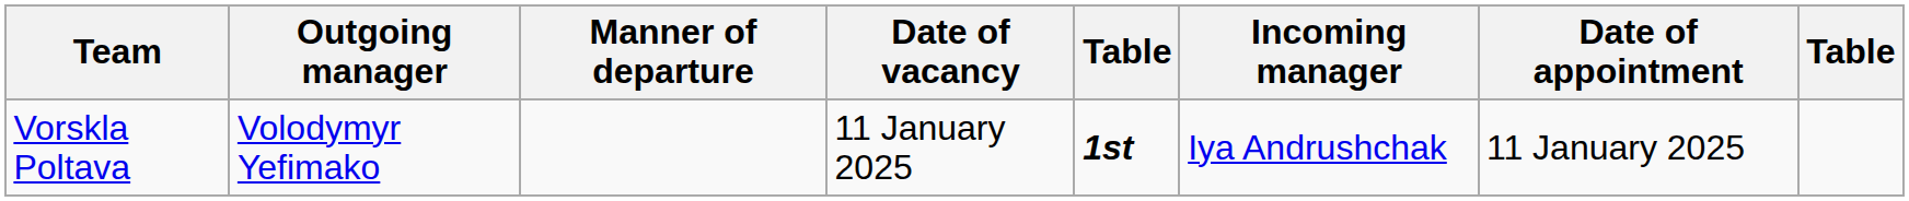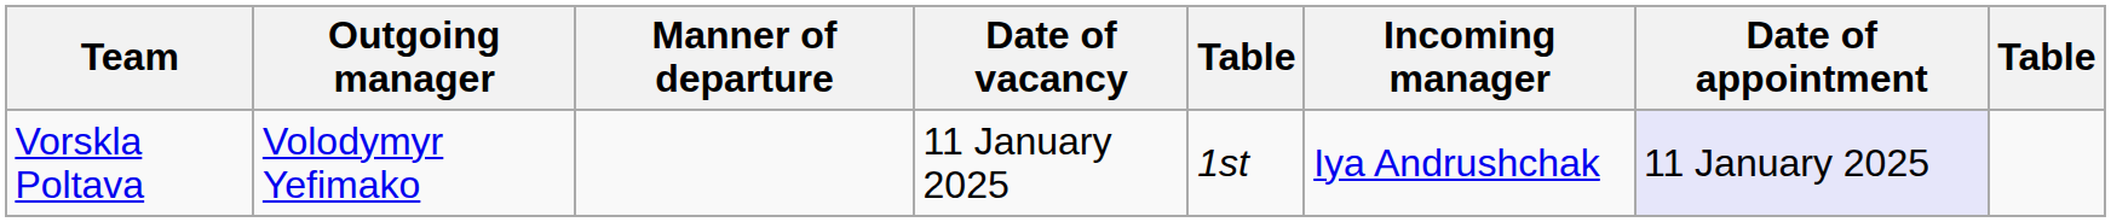Vorskla Poltava | column 5: bold -> normal
Vorskla Poltava | Date of appointment: no background -> lavender background
